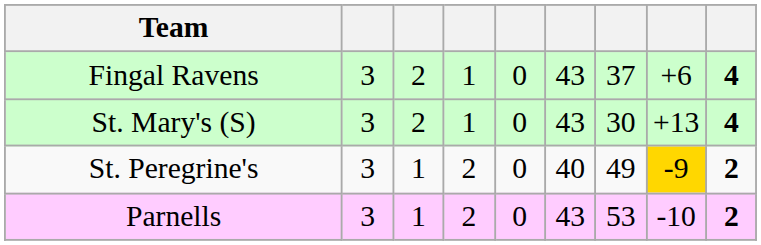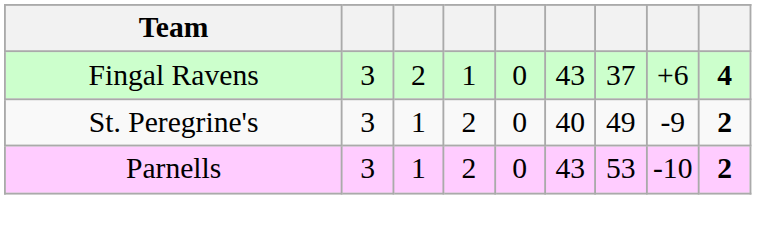- row: St. Mary's (S) | 3 | 2 | 1 | 0 | 43 | 30 | +13 | 4
St. Peregrine's | column 8: gold background -> no background
